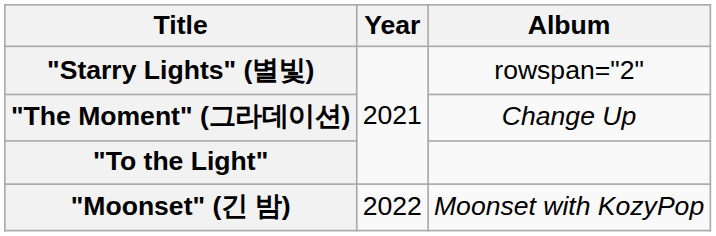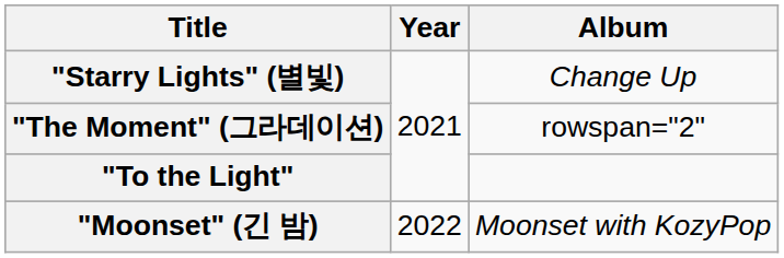"Starry Lights" (별빛) | Album: rowspan="2" -> Change Up
"The Moment" (그라데이션) | Album: Change Up -> rowspan="2"
